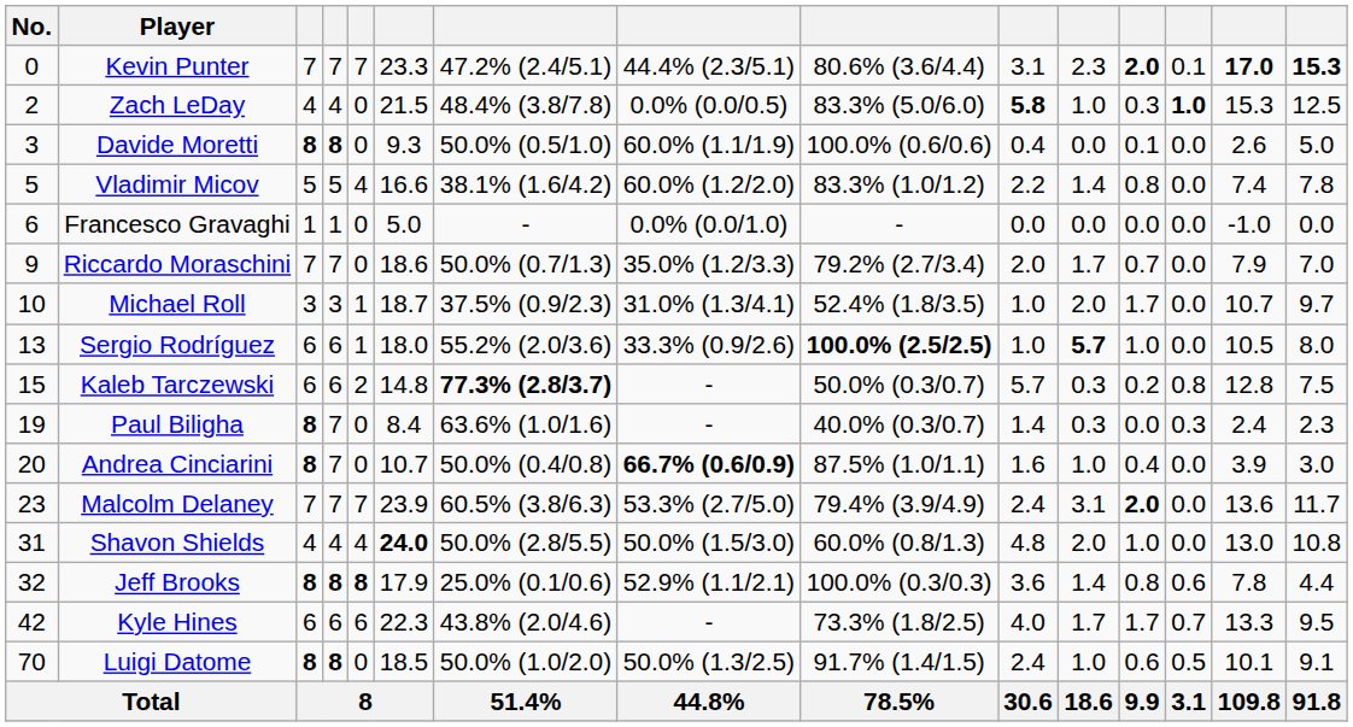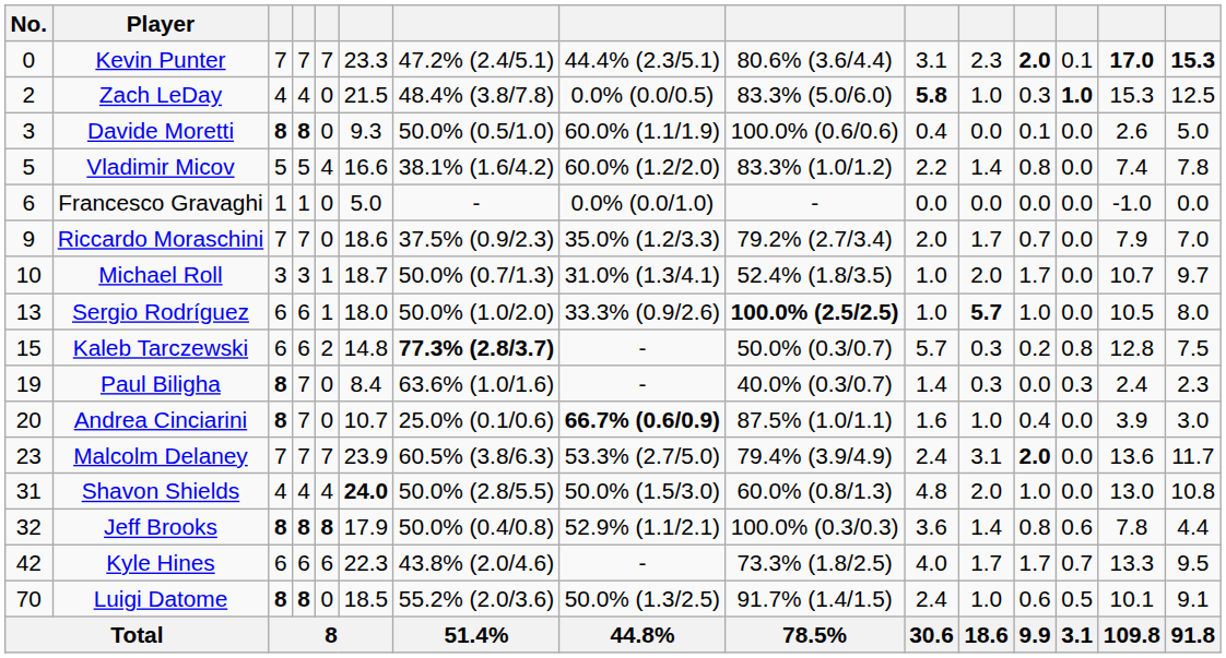Riccardo Moraschini | column 7: 50.0% (0.7/1.3) -> 37.5% (0.9/2.3)
Michael Roll | column 7: 37.5% (0.9/2.3) -> 50.0% (0.7/1.3)
Sergio Rodríguez | column 7: 55.2% (2.0/3.6) -> 50.0% (1.0/2.0)
Andrea Cinciarini | column 7: 50.0% (0.4/0.8) -> 25.0% (0.1/0.6)
Jeff Brooks | column 7: 25.0% (0.1/0.6) -> 50.0% (0.4/0.8)
Luigi Datome | column 7: 50.0% (1.0/2.0) -> 55.2% (2.0/3.6)
